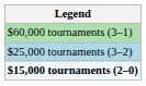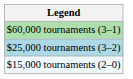row 4 | column 1: bold -> normal
